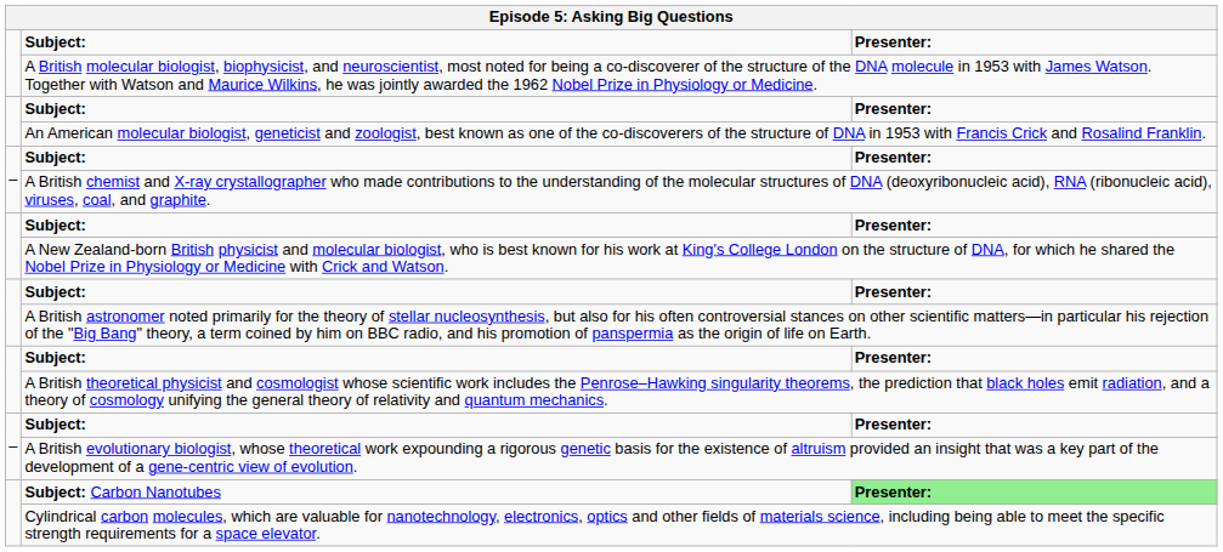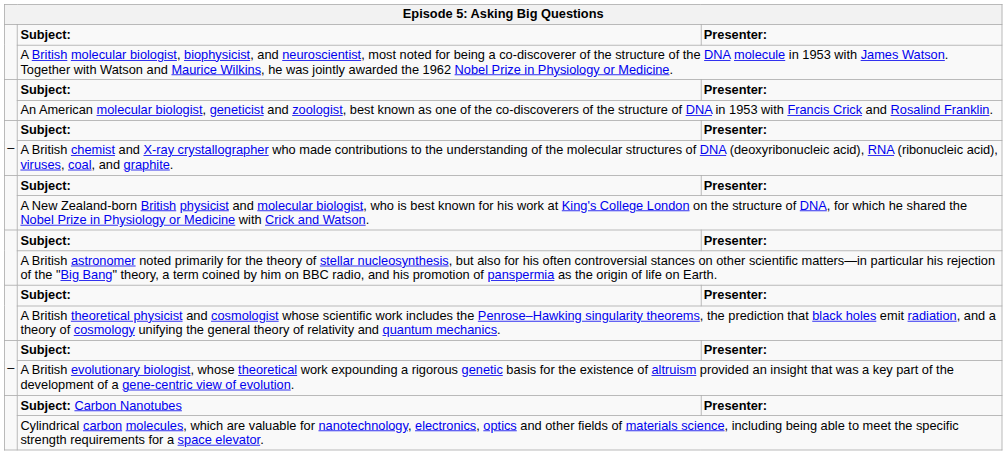Subject: Carbon Nanotubes | column 3: lightgreen background -> no background
